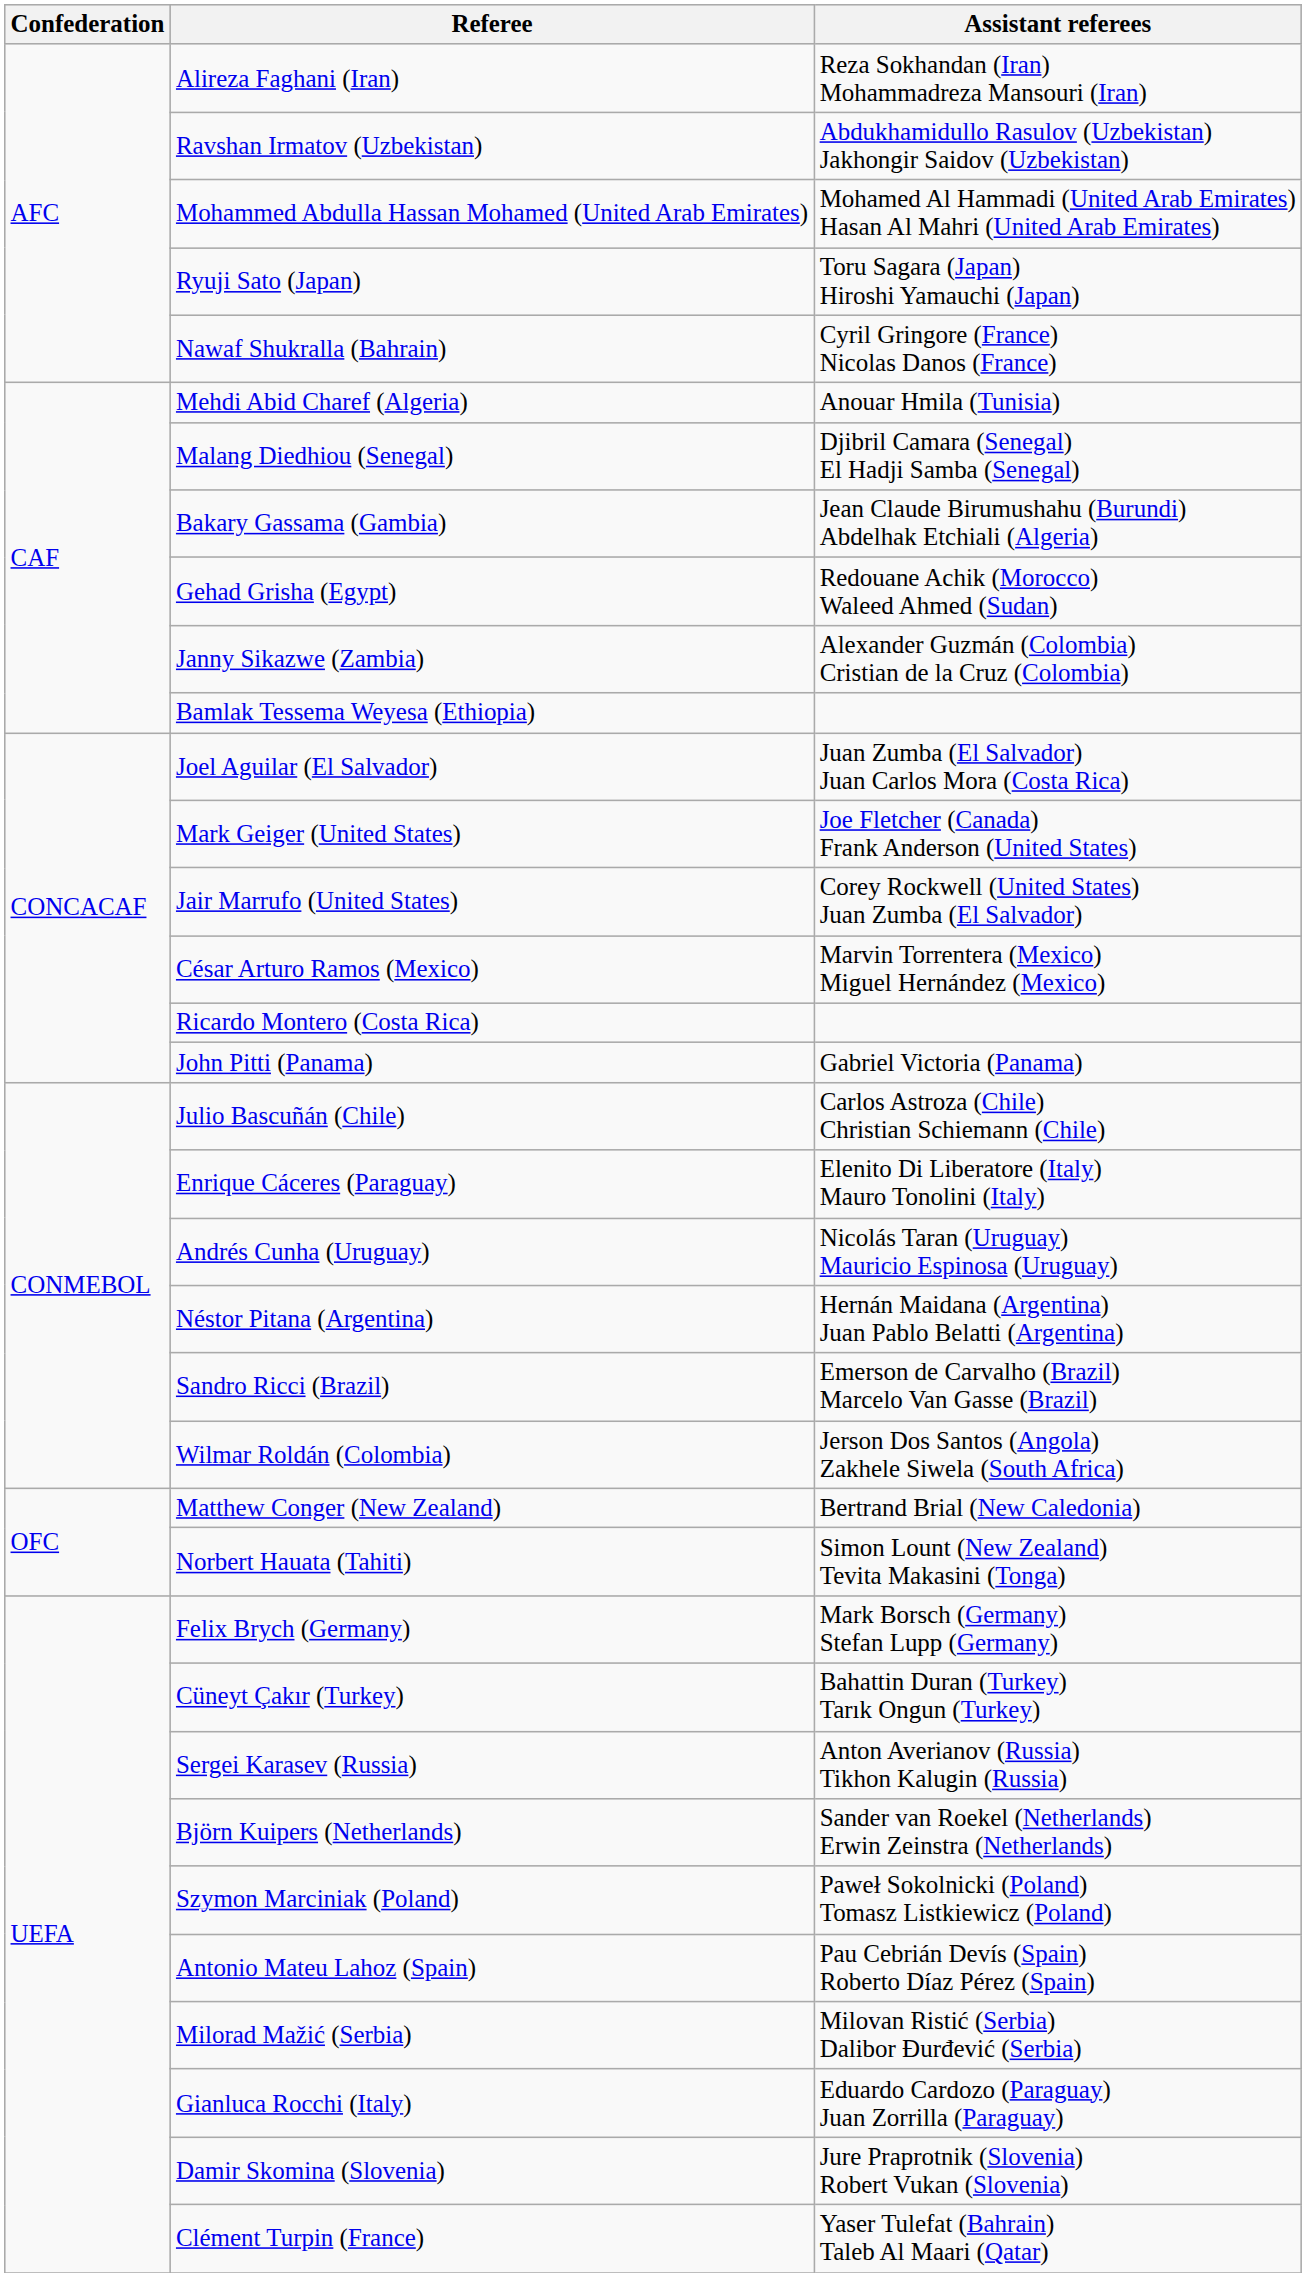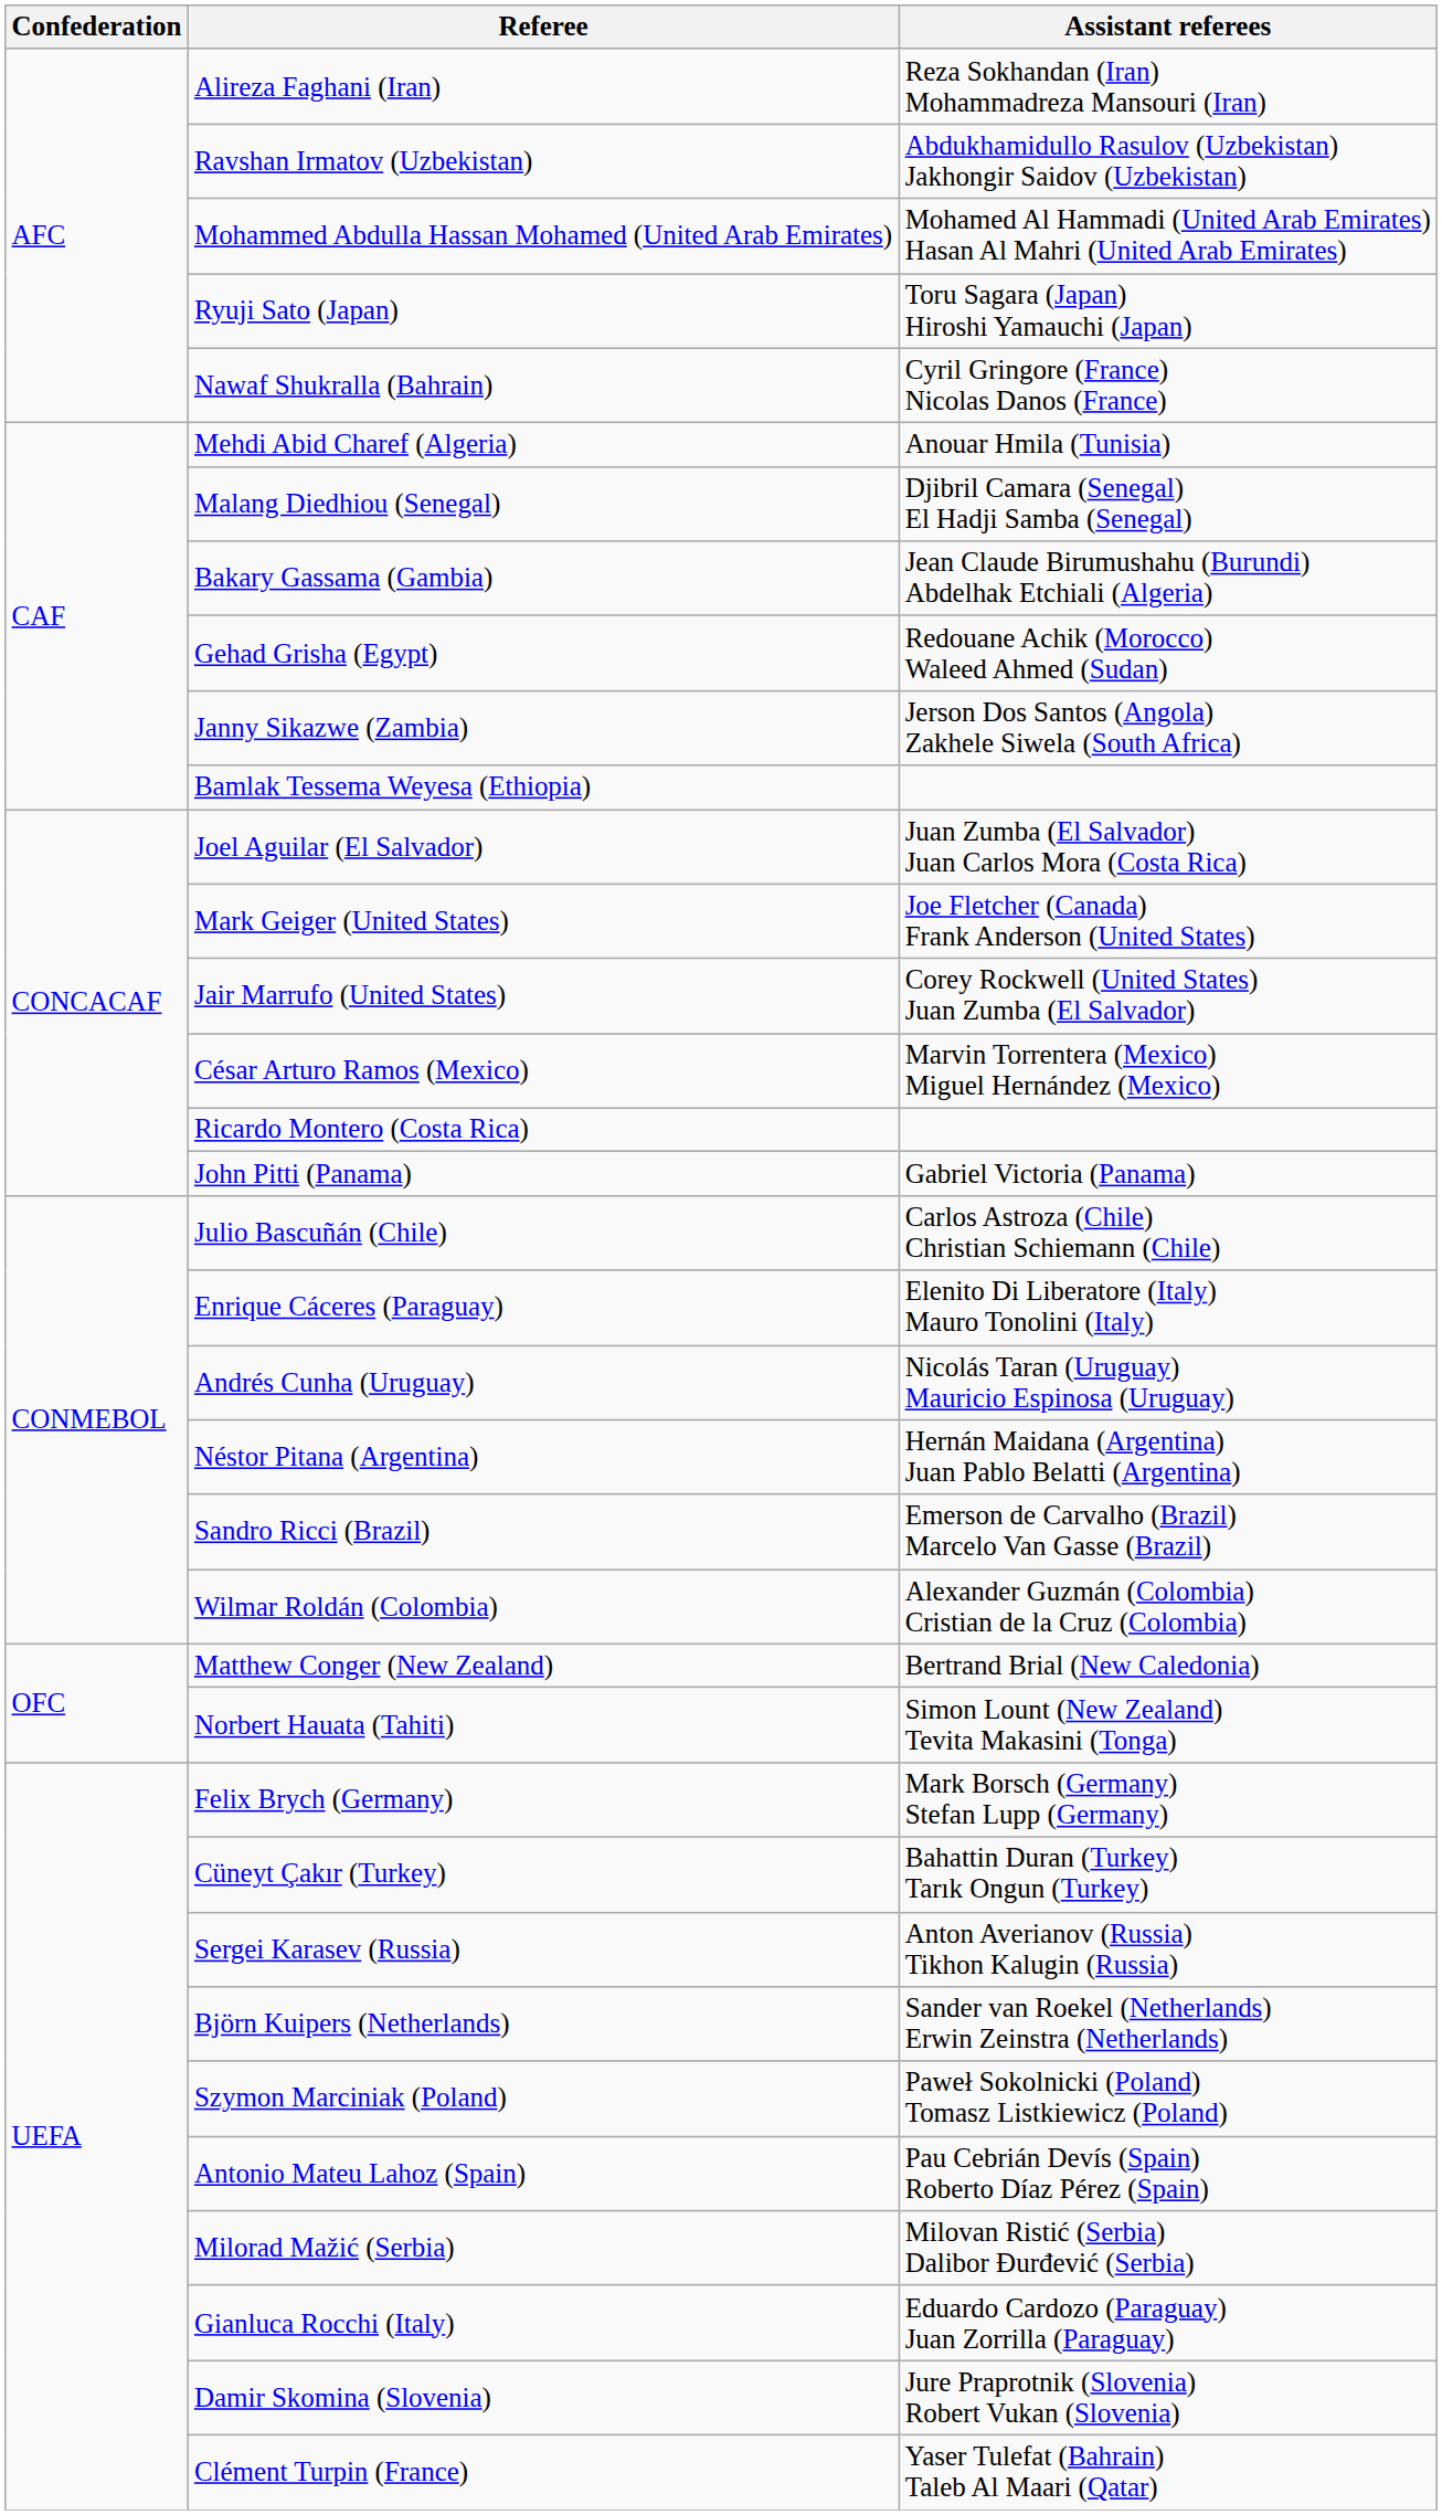Janny Sikazwe (Zambia) | Assistant referees: Alexander Guzmán (Colombia) Cristian de la Cruz (Colombia) -> Jerson Dos Santos (Angola) Zakhele Siwela (South Africa)
Wilmar Roldán (Colombia) | Assistant referees: Jerson Dos Santos (Angola) Zakhele Siwela (South Africa) -> Alexander Guzmán (Colombia) Cristian de la Cruz (Colombia)
